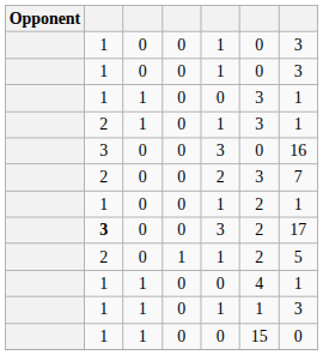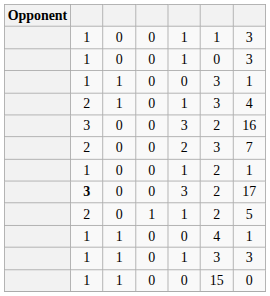row 2 | column 6: 0 -> 1
row 5 | column 7: 1 -> 4
row 6 | column 6: 0 -> 2
row 12 | column 6: 1 -> 3
